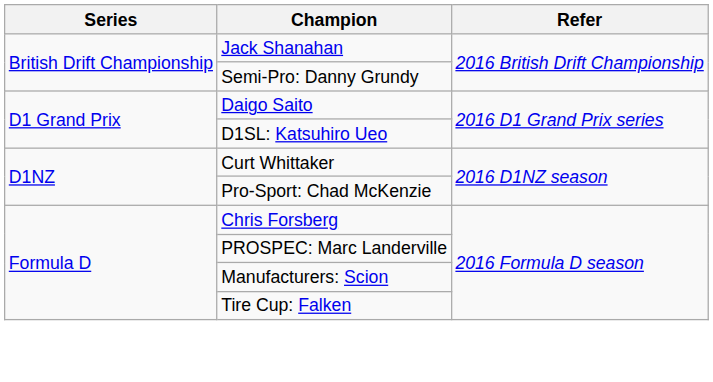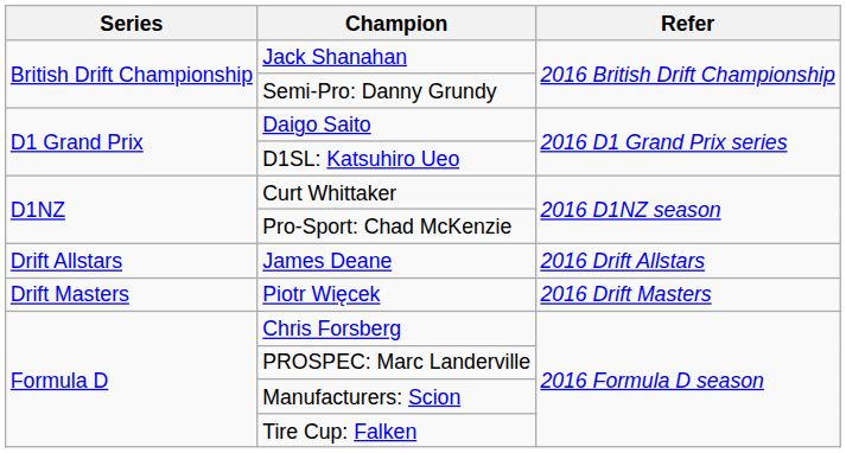+ row: Drift Allstars | James Deane | 2016 Drift Allstars
+ row: Drift Masters | Piotr Więcek | 2016 Drift Masters
